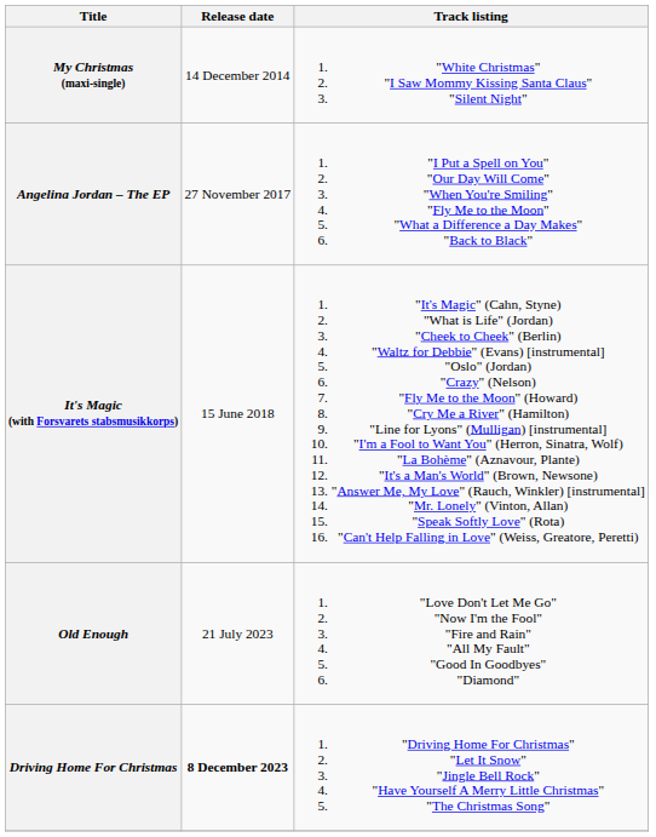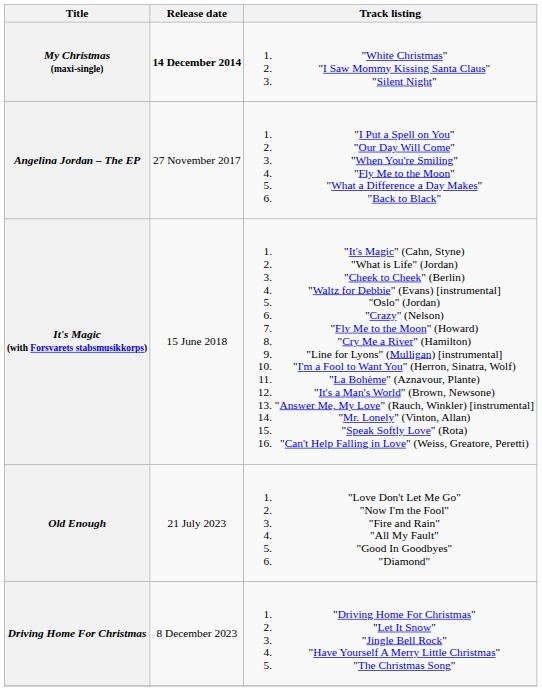My Christmas (maxi-single) | Release date: normal -> bold
Driving Home For Christmas | Release date: bold -> normal
